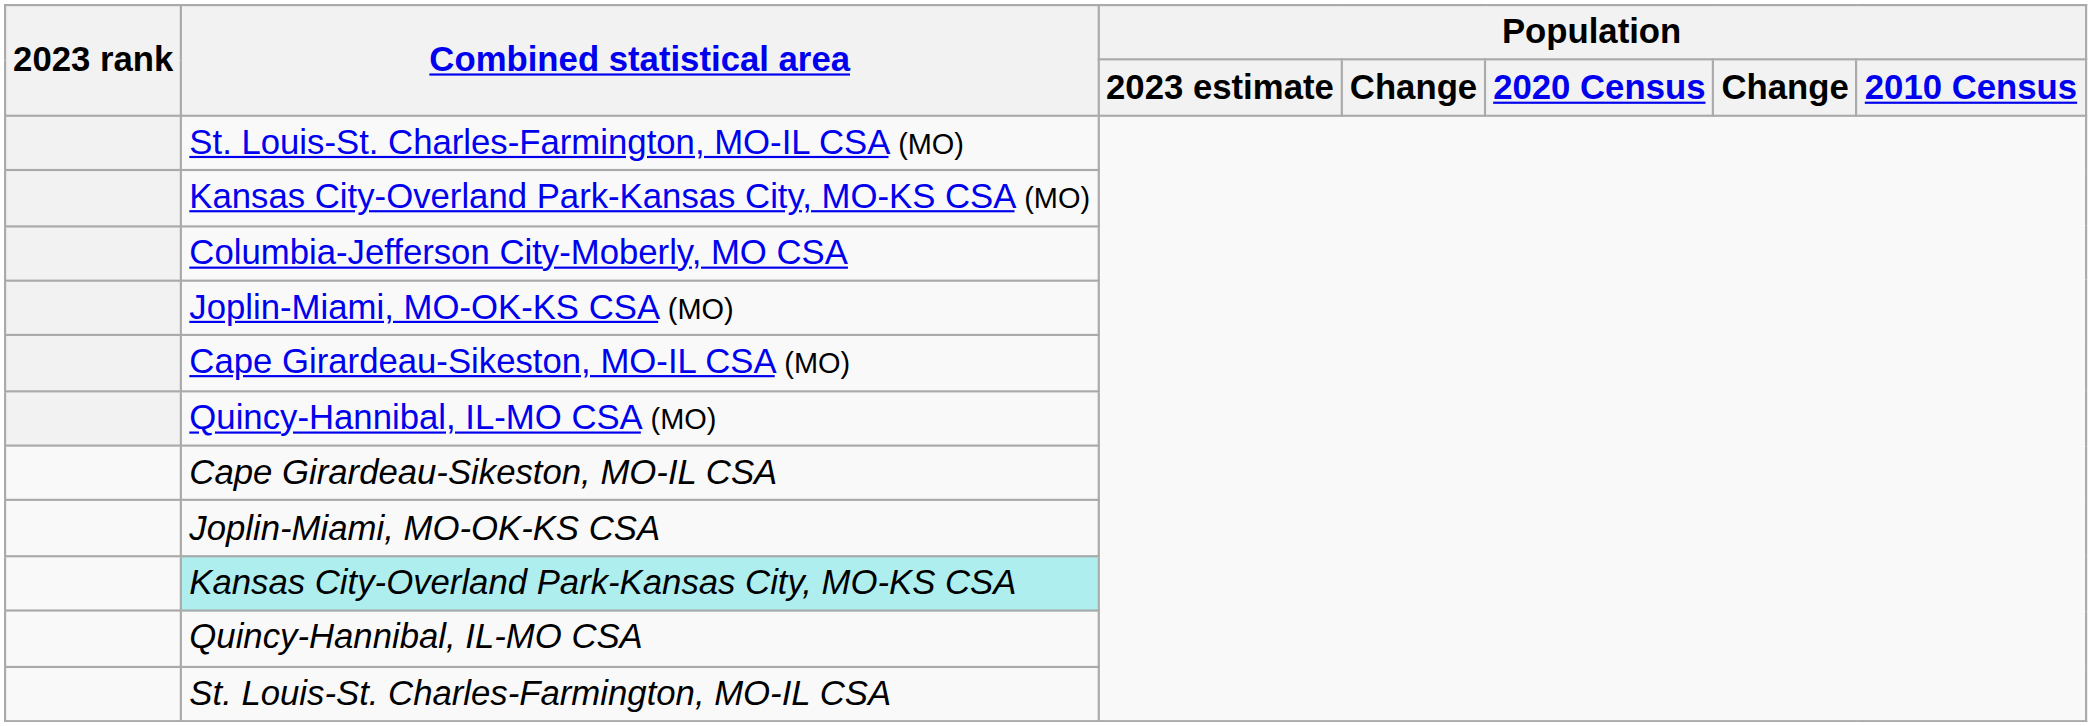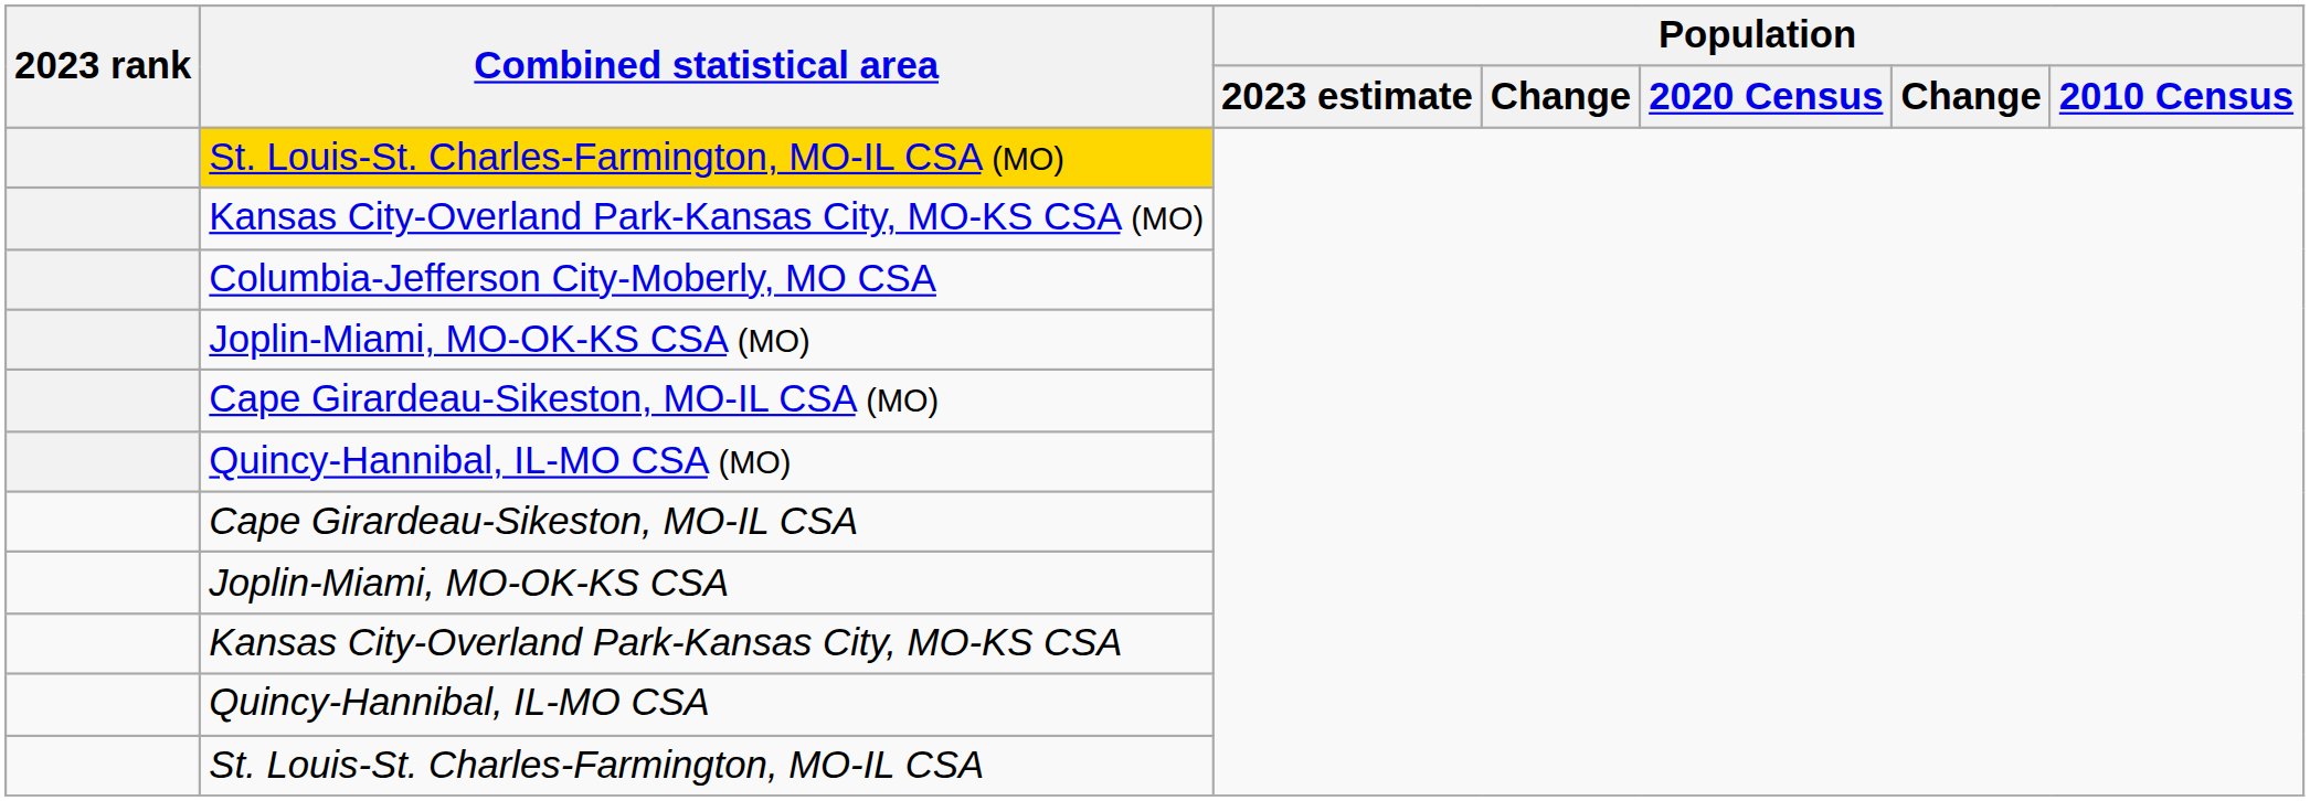St. Louis-St. Charles-Farmington, MO-IL CSA (MO) | Combined statistical area: no background -> gold background
Kansas City-Overland Park-Kansas City, MO-KS CSA | Combined statistical area: paleturquoise background -> no background
